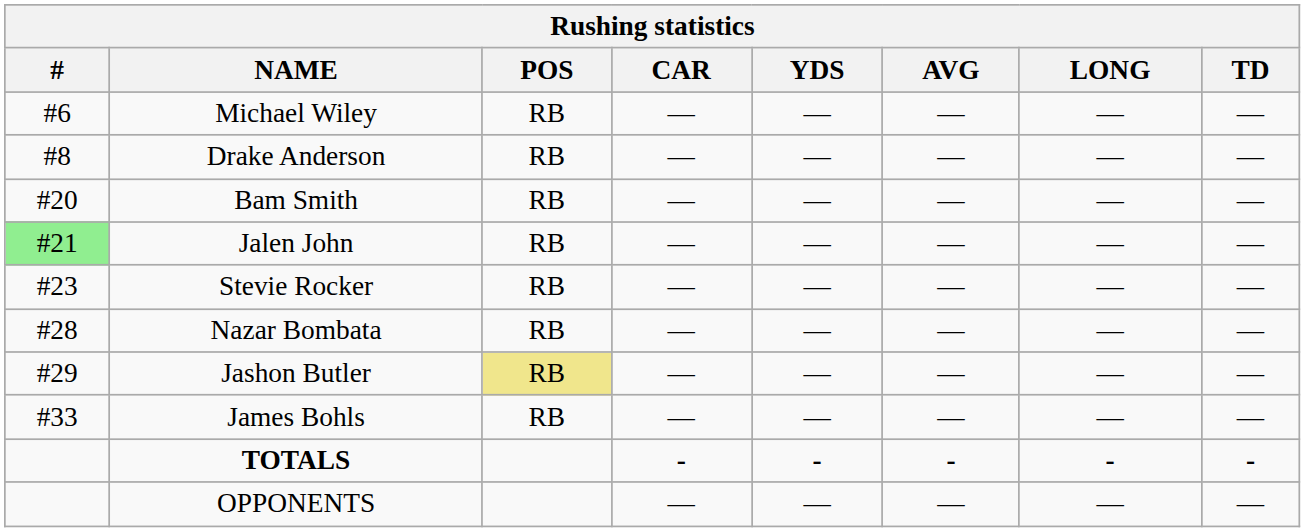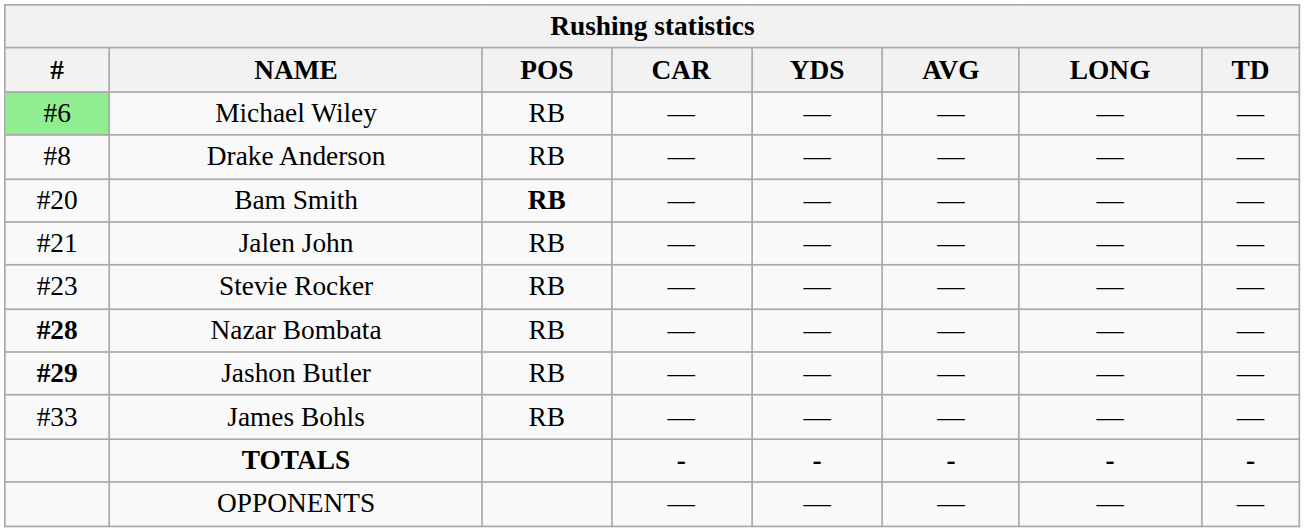Michael Wiley | #: no background -> lightgreen background
Bam Smith | POS: normal -> bold
Jalen John | #: lightgreen background -> no background
Nazar Bombata | #: normal -> bold
Jashon Butler | #: normal -> bold
Jashon Butler | POS: khaki background -> no background
